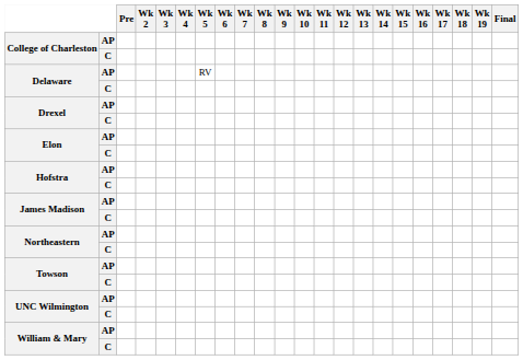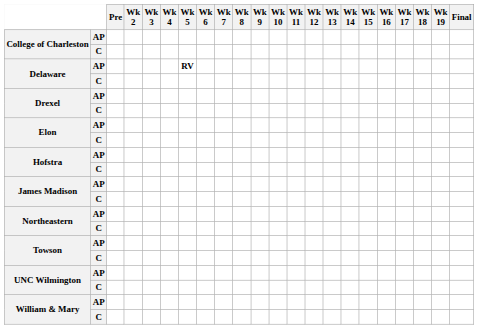Delaware / AP | Wk 5: normal -> bold
